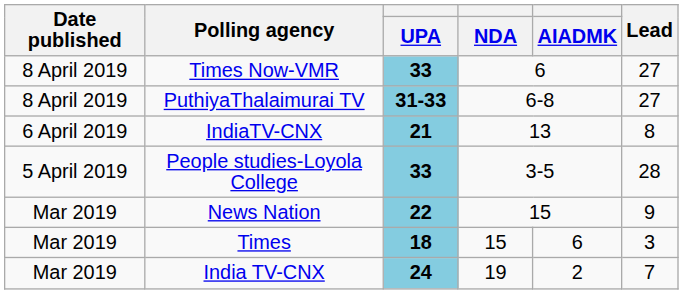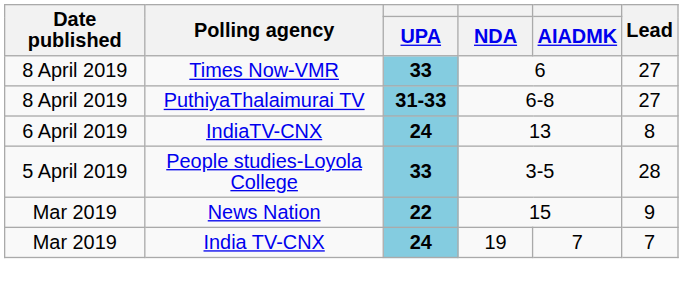IndiaTV-CNX | UPA: 21 -> 24
- row: Mar 2019 | Times | 18 | 15 | 6 | 3
India TV-CNX | AIADMK: 2 -> 7
